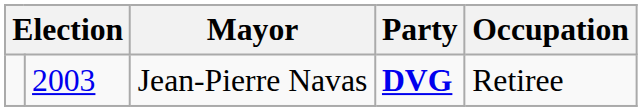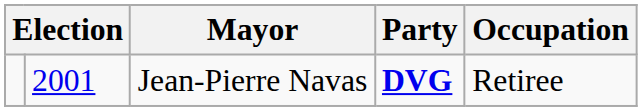Jean-Pierre Navas | column 2: 2003 -> 2001
